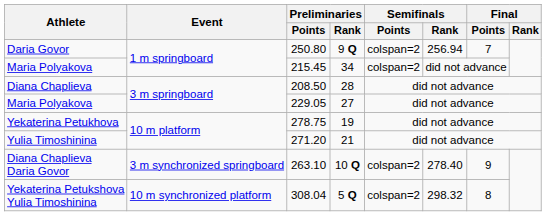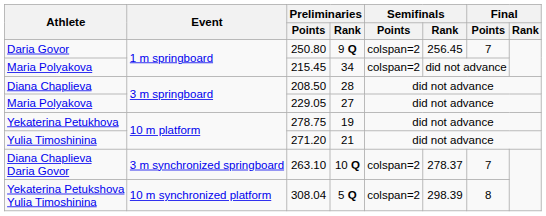250.80 | Semifinals / Rank: 256.94 -> 256.45
263.10 | Semifinals / Rank: 278.40 -> 278.37
263.10 | Final / Points: 9 -> 7
308.04 | Semifinals / Rank: 298.32 -> 298.39
